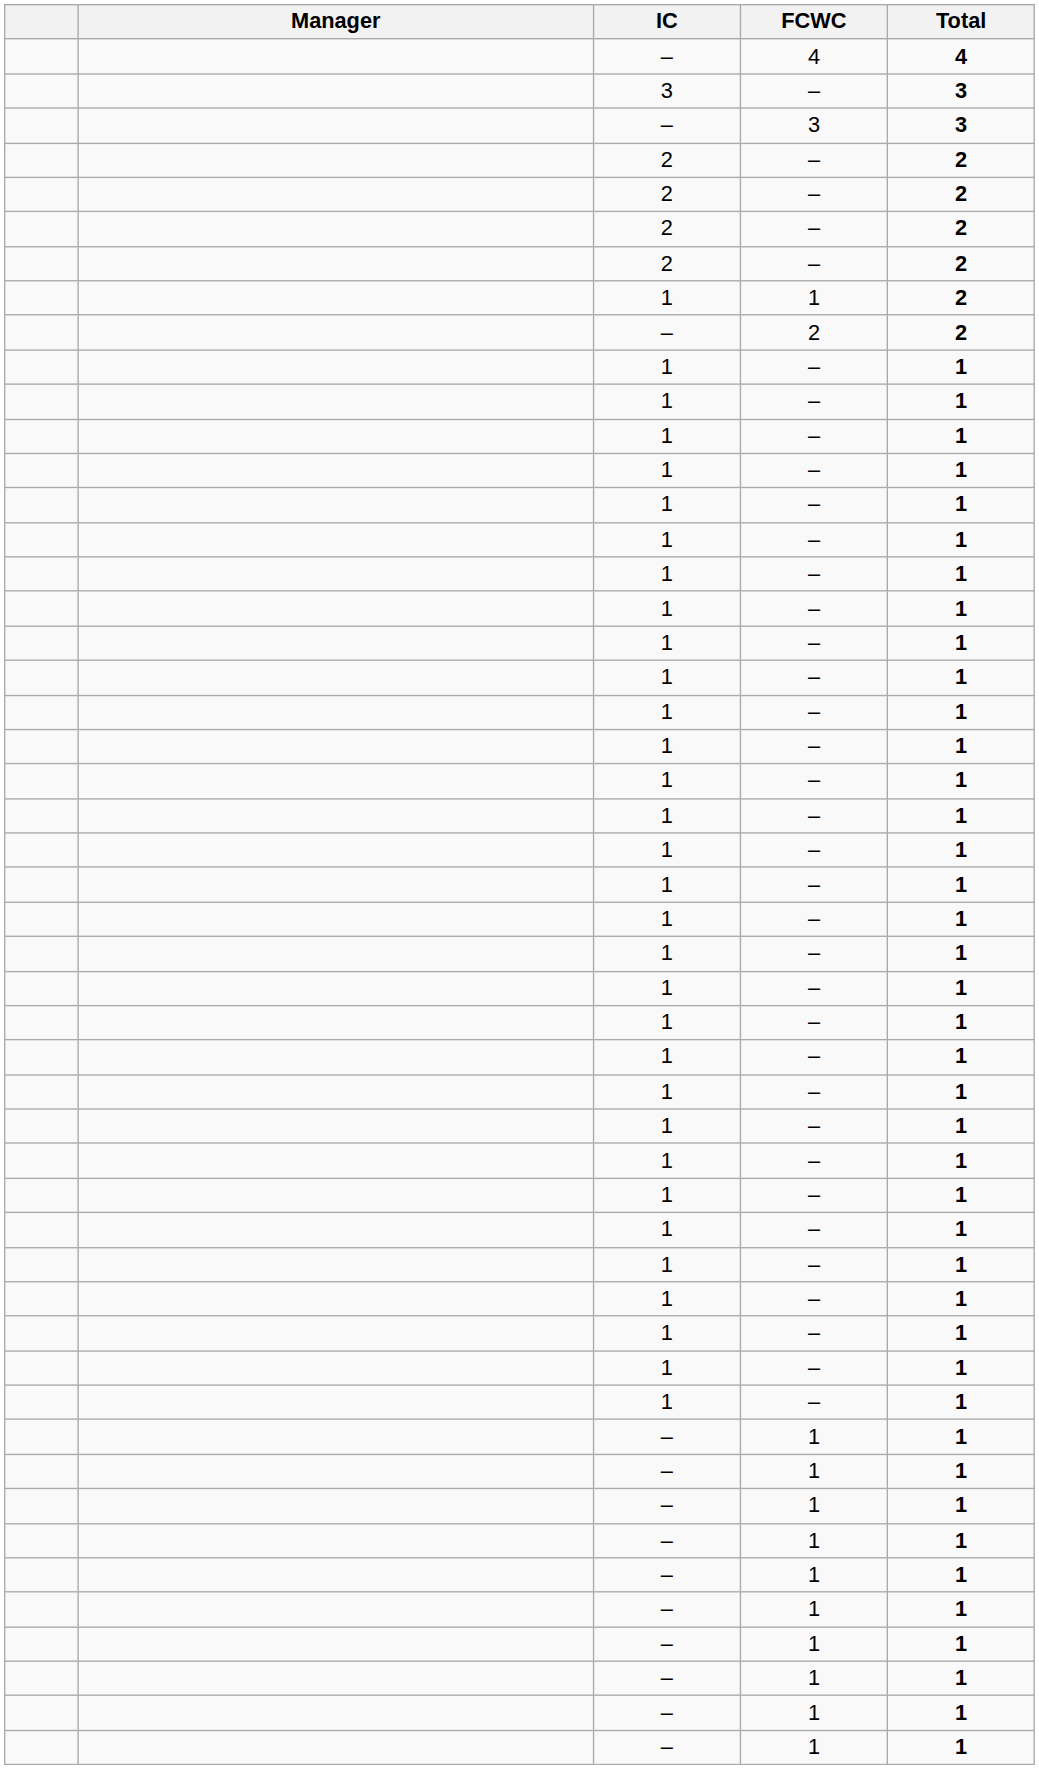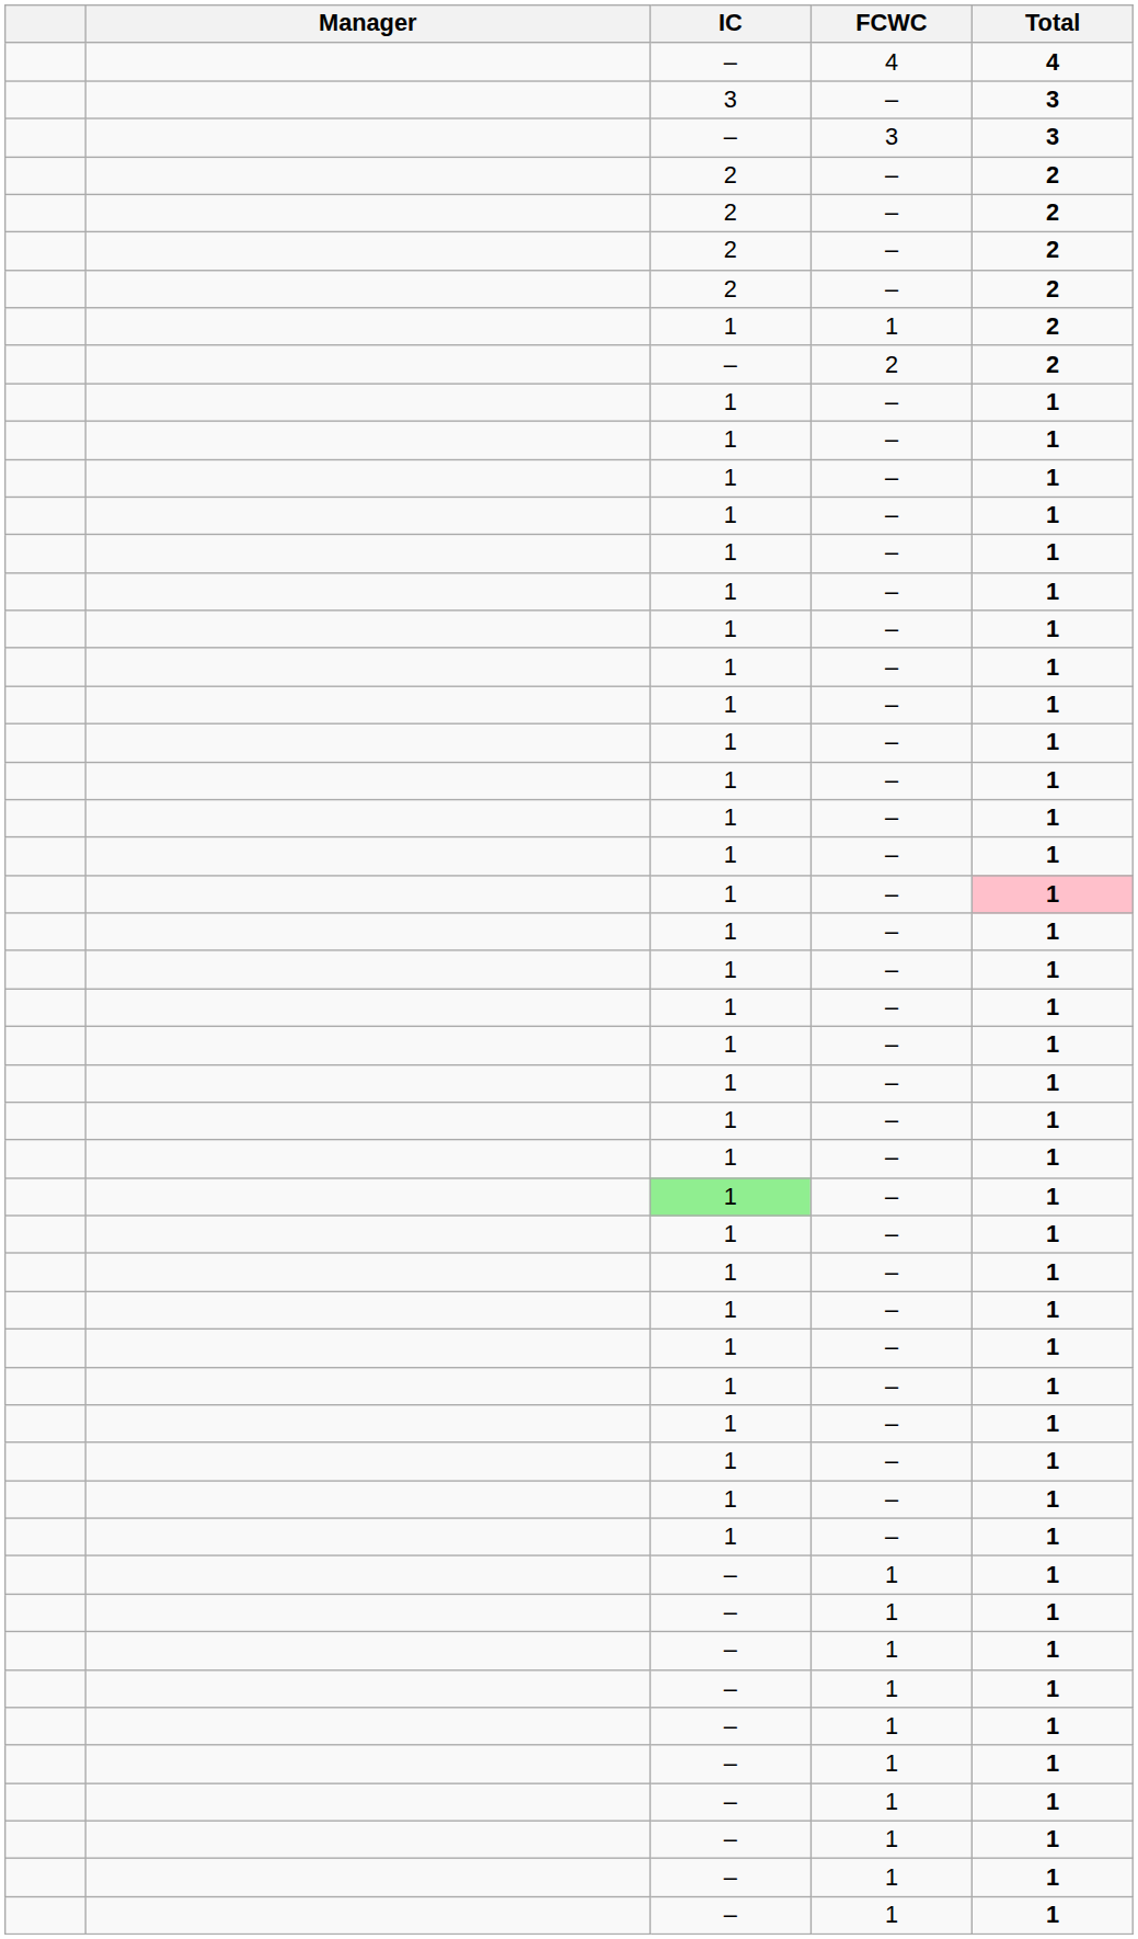row 24 | Total: no background -> pink background
row 32 | IC: no background -> lightgreen background
